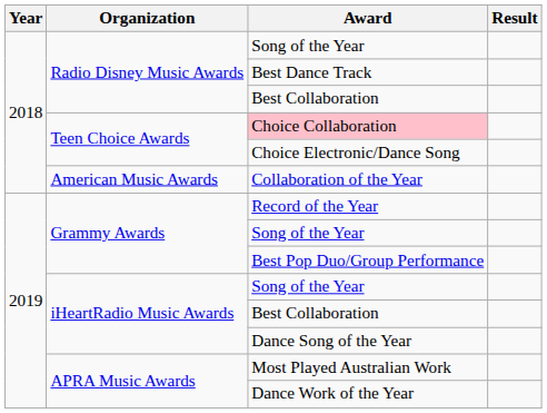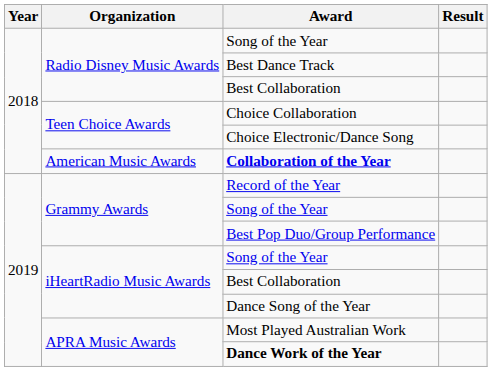Choice Collaboration | Award: pink background -> no background
Collaboration of the Year | Award: normal -> bold
Dance Work of the Year | Award: normal -> bold
